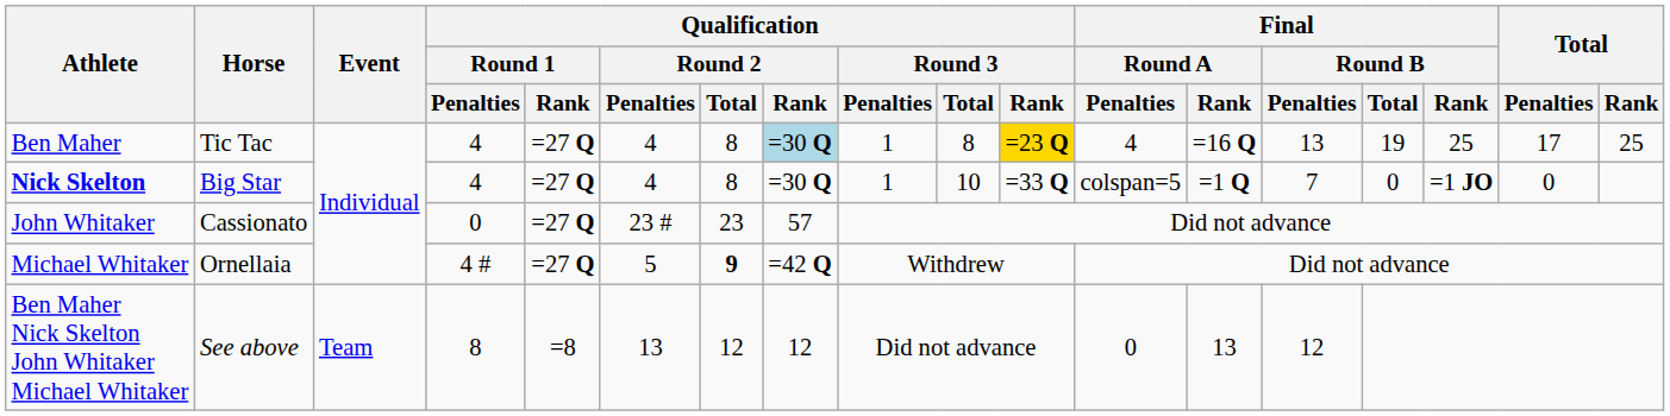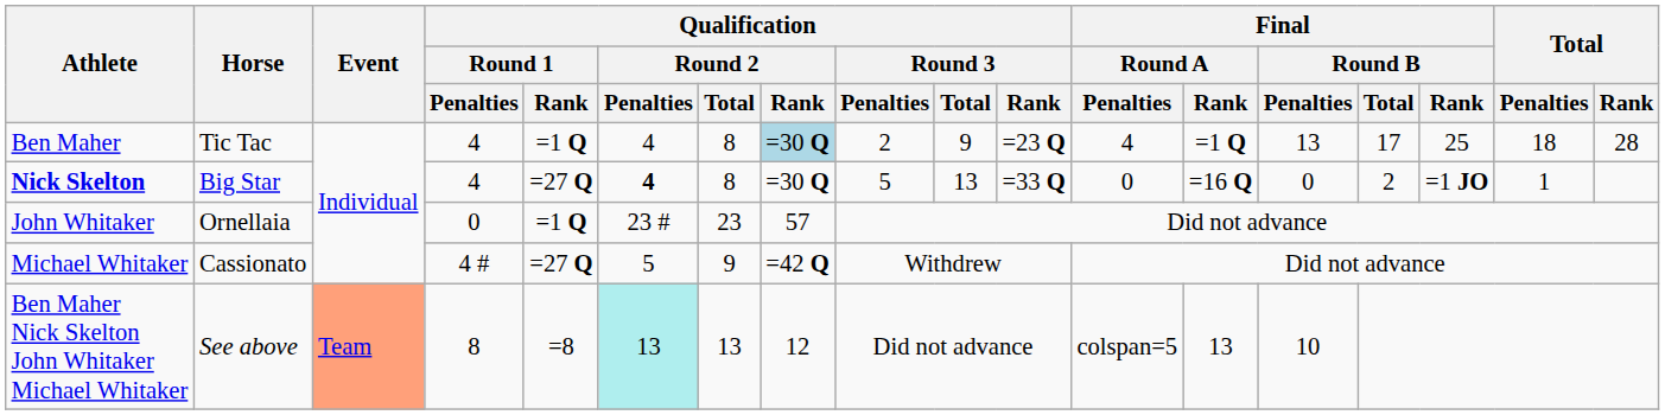Ben Maher | Qualification / Round 1 / Rank: =27 Q -> =1 Q
Ben Maher | Qualification / Round 3 / Penalties: 1 -> 2
Ben Maher | Qualification / Round 3 / Total: 8 -> 9
Ben Maher | Qualification / Round 3 / Rank: gold background -> no background
Ben Maher | Final / Round A / Rank: =16 Q -> =1 Q
Ben Maher | Final / Round B / Total: 19 -> 17
Ben Maher | Total / Penalties: 17 -> 18
Ben Maher | Total / Rank: 25 -> 28
Nick Skelton | Qualification / Round 2 / Penalties: normal -> bold
Nick Skelton | Qualification / Round 3 / Penalties: 1 -> 5
Nick Skelton | Qualification / Round 3 / Total: 10 -> 13
Nick Skelton | Final / Round A / Penalties: colspan=5 -> 0
Nick Skelton | Final / Round A / Rank: =1 Q -> =16 Q
Nick Skelton | Final / Round B / Penalties: 7 -> 0
Nick Skelton | Final / Round B / Total: 0 -> 2
Nick Skelton | Total / Penalties: 0 -> 1
John Whitaker | Horse: Cassionato -> Ornellaia
John Whitaker | Qualification / Round 1 / Rank: =27 Q -> =1 Q
Michael Whitaker | Horse: Ornellaia -> Cassionato
Michael Whitaker | Qualification / Round 2 / Total: bold -> normal
Ben Maher Nick Skelton John Whitaker Michael Whitaker | Event: no background -> lightsalmon background
Ben Maher Nick Skelton John Whitaker Michael Whitaker | Qualification / Round 2 / Penalties: no background -> paleturquoise background
Ben Maher Nick Skelton John Whitaker Michael Whitaker | Qualification / Round 2 / Total: 12 -> 13
Ben Maher Nick Skelton John Whitaker Michael Whitaker | Final / Round A / Penalties: 0 -> colspan=5
Ben Maher Nick Skelton John Whitaker Michael Whitaker | Final / Round B / Penalties: 12 -> 10
